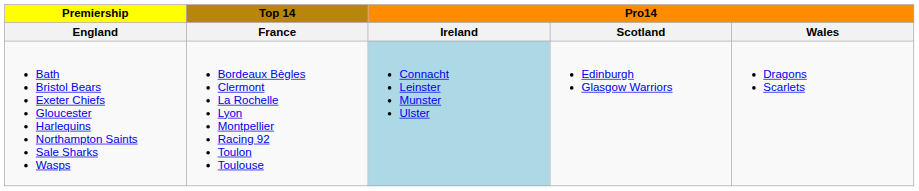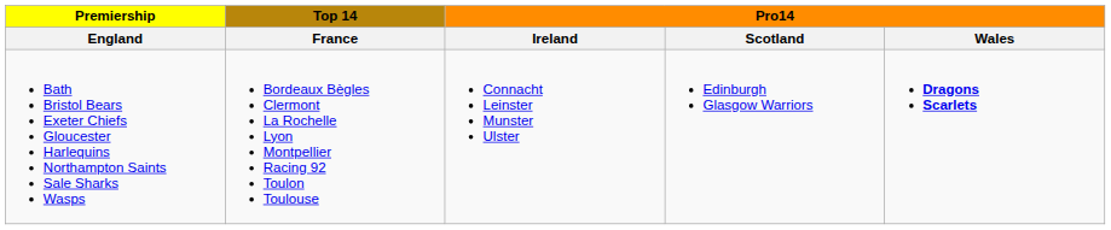row 3 | Pro14 / Ireland: lightblue background -> no background
row 3 | Pro14 / Wales: normal -> bold
